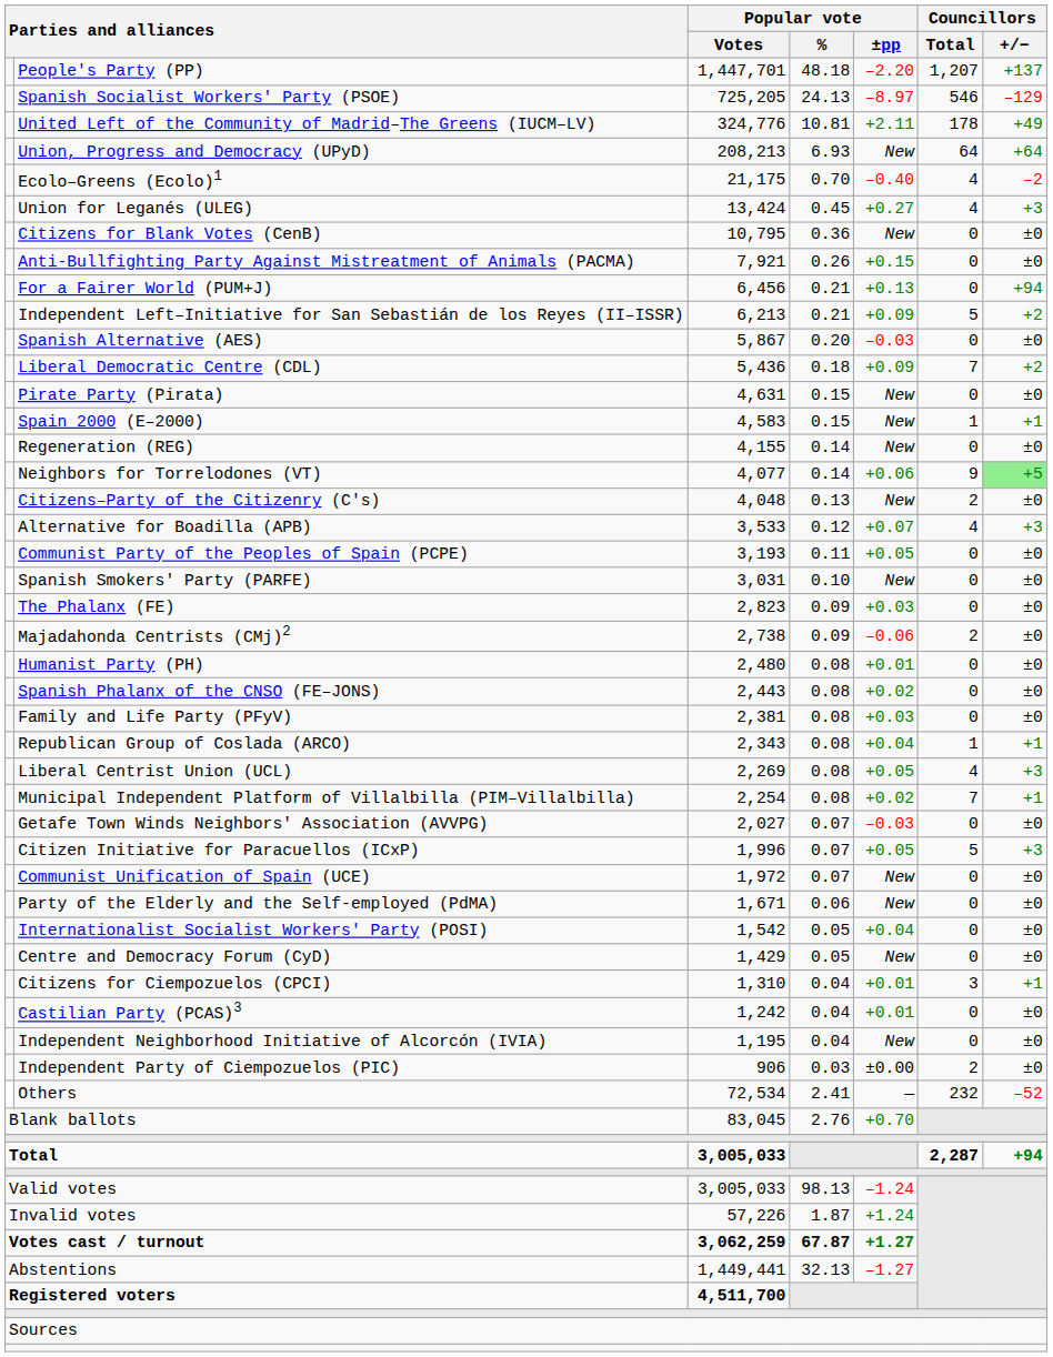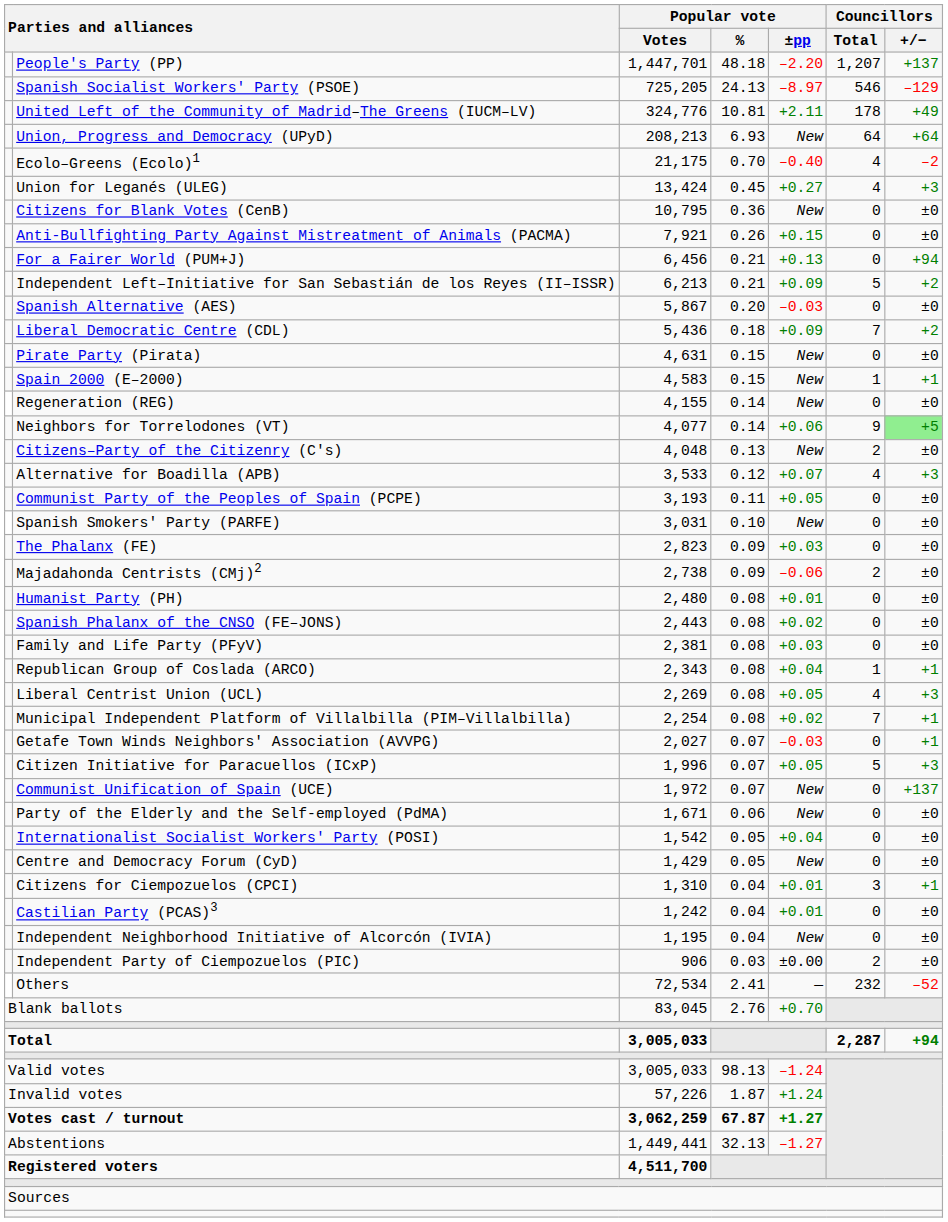Getafe Town Winds Neighbors' Association (AVVPG) | Councillors / +/−: ±0 -> +1
Communist Unification of Spain (UCE) | Councillors / +/−: ±0 -> +137
